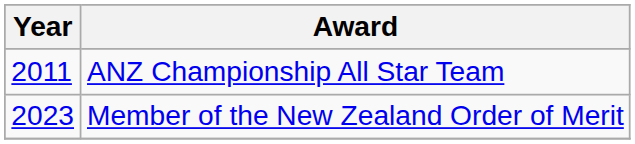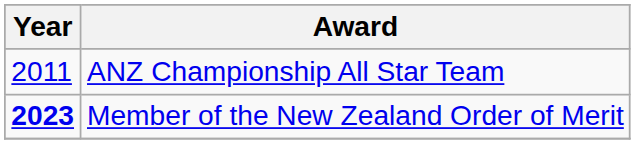Member of the New Zealand Order of Merit | Year: normal -> bold
